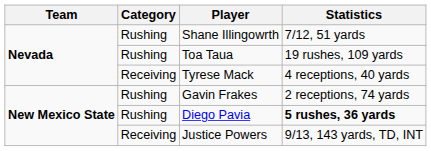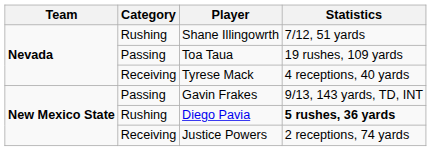Toa Taua | Category: Rushing -> Passing
Gavin Frakes | Category: Rushing -> Passing
Gavin Frakes | Statistics: 2 receptions, 74 yards -> 9/13, 143 yards, TD, INT
Justice Powers | Statistics: 9/13, 143 yards, TD, INT -> 2 receptions, 74 yards
